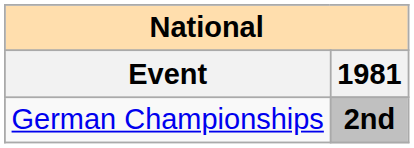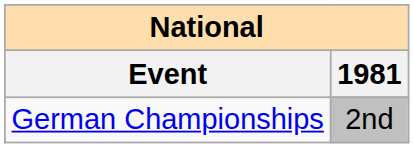German Championships | 1981: bold -> normal
